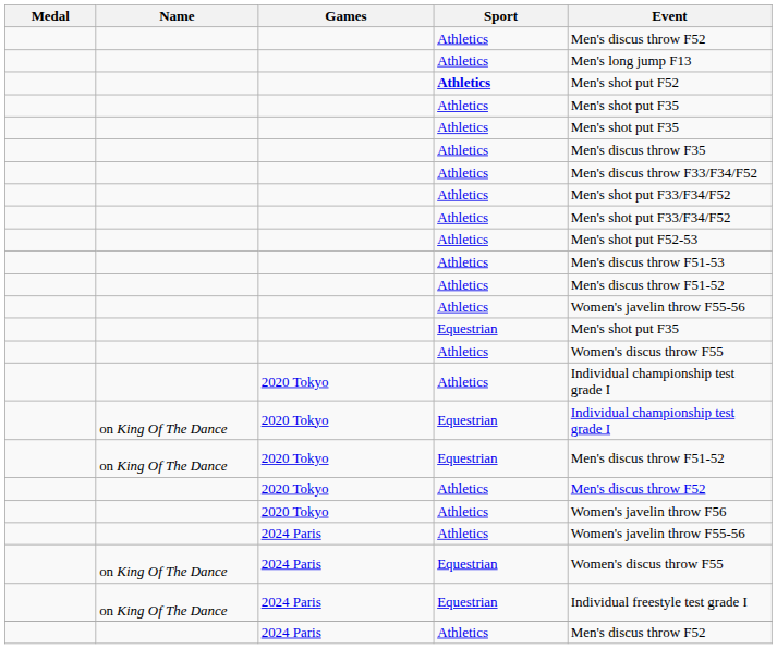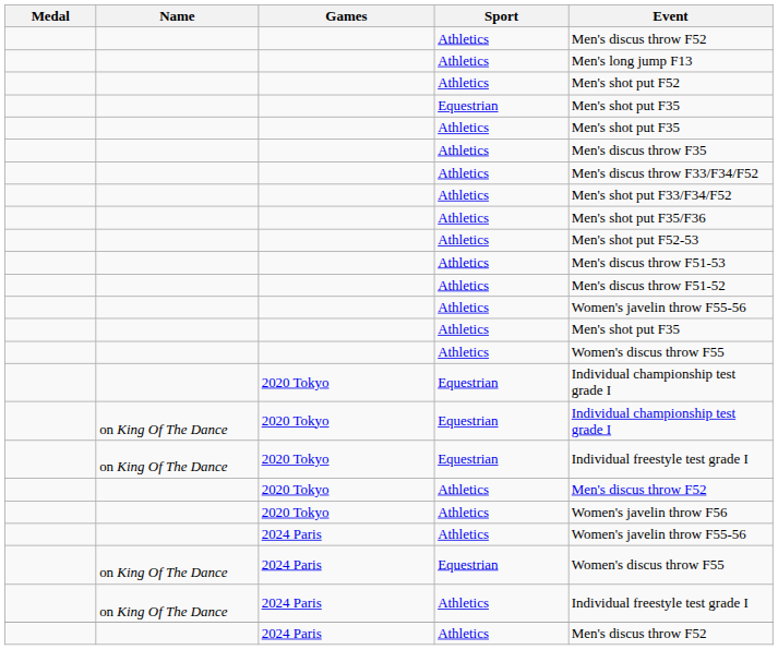row 4 | Sport: bold -> normal
row 5 | Sport: Athletics -> Equestrian
row 10 | Event: Men's shot put F33/F34/F52 -> Men's shot put F35/F36
row 15 | Sport: Equestrian -> Athletics
row 17 | Sport: Athletics -> Equestrian
row 19 | Event: Men's discus throw F51-52 -> Individual freestyle test grade I
row 24 | Sport: Equestrian -> Athletics
